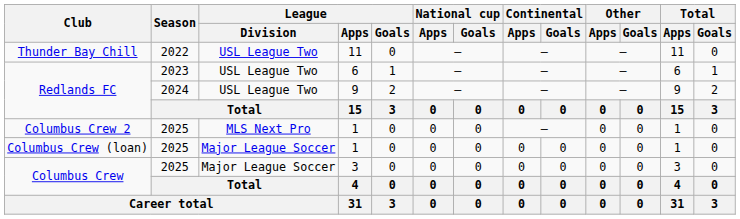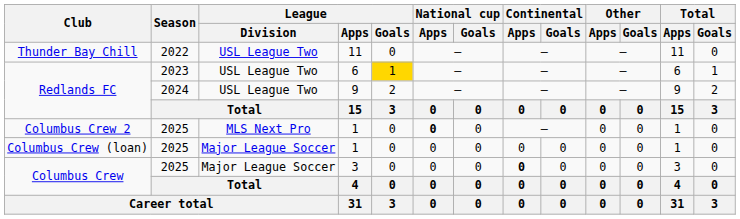Redlands FC / 6 | League / Goals: no background -> gold background
Columbus Crew 2 | National cup / Apps: normal -> bold
Columbus Crew / 3 | Continental / Apps: normal -> bold
